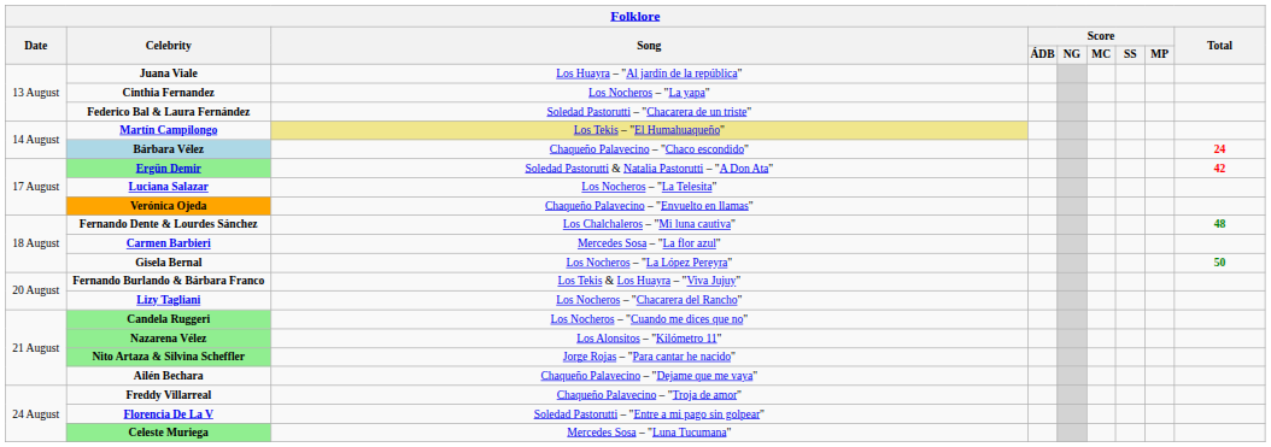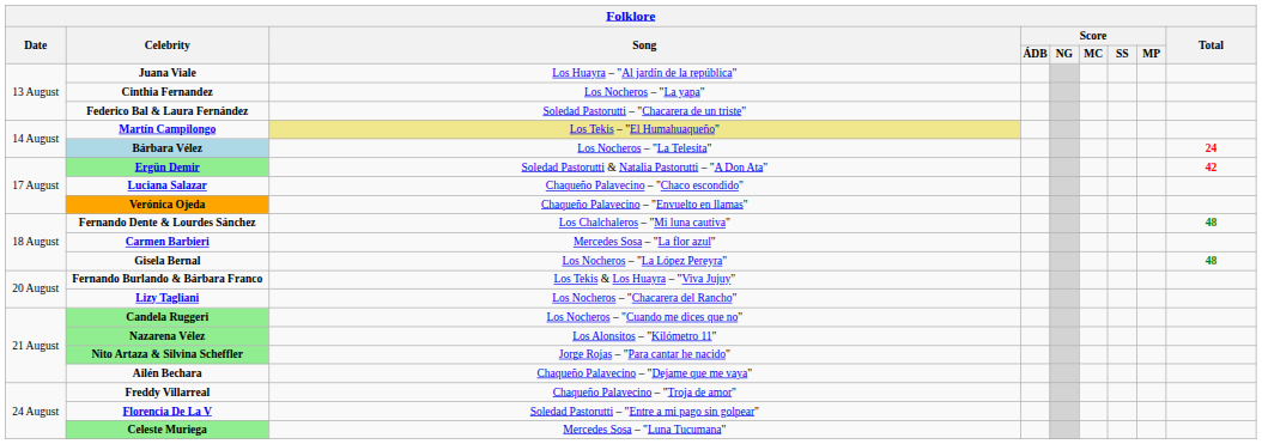Bárbara Vélez | Song: Chaqueño Palavecino – "Chaco escondido" -> Los Nocheros – "La Telesita"
Luciana Salazar | Song: Los Nocheros – "La Telesita" -> Chaqueño Palavecino – "Chaco escondido"
Gisela Bernal | Total: 50 -> 48
